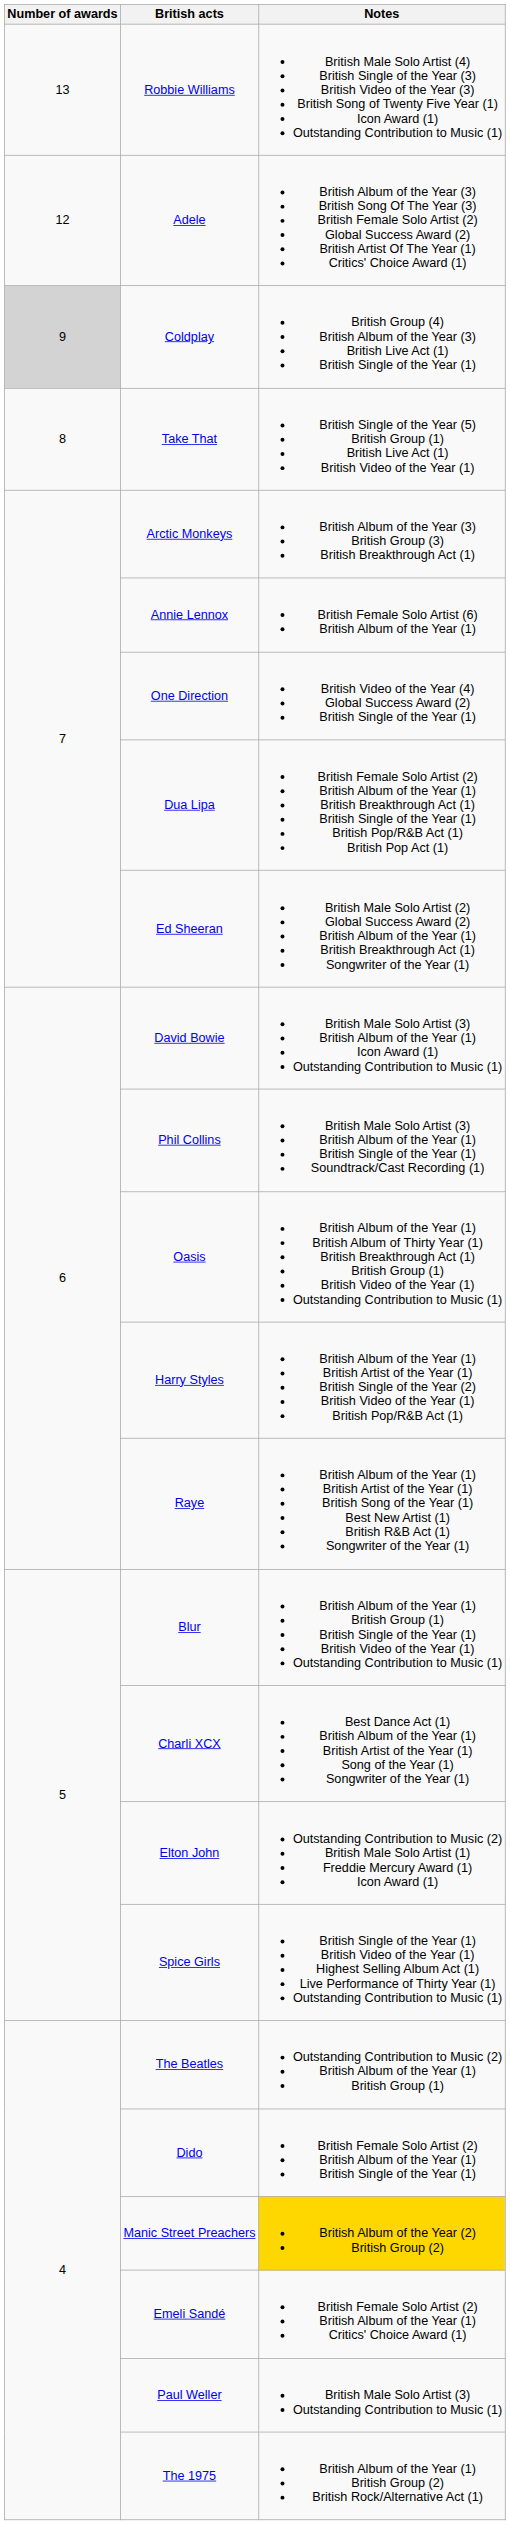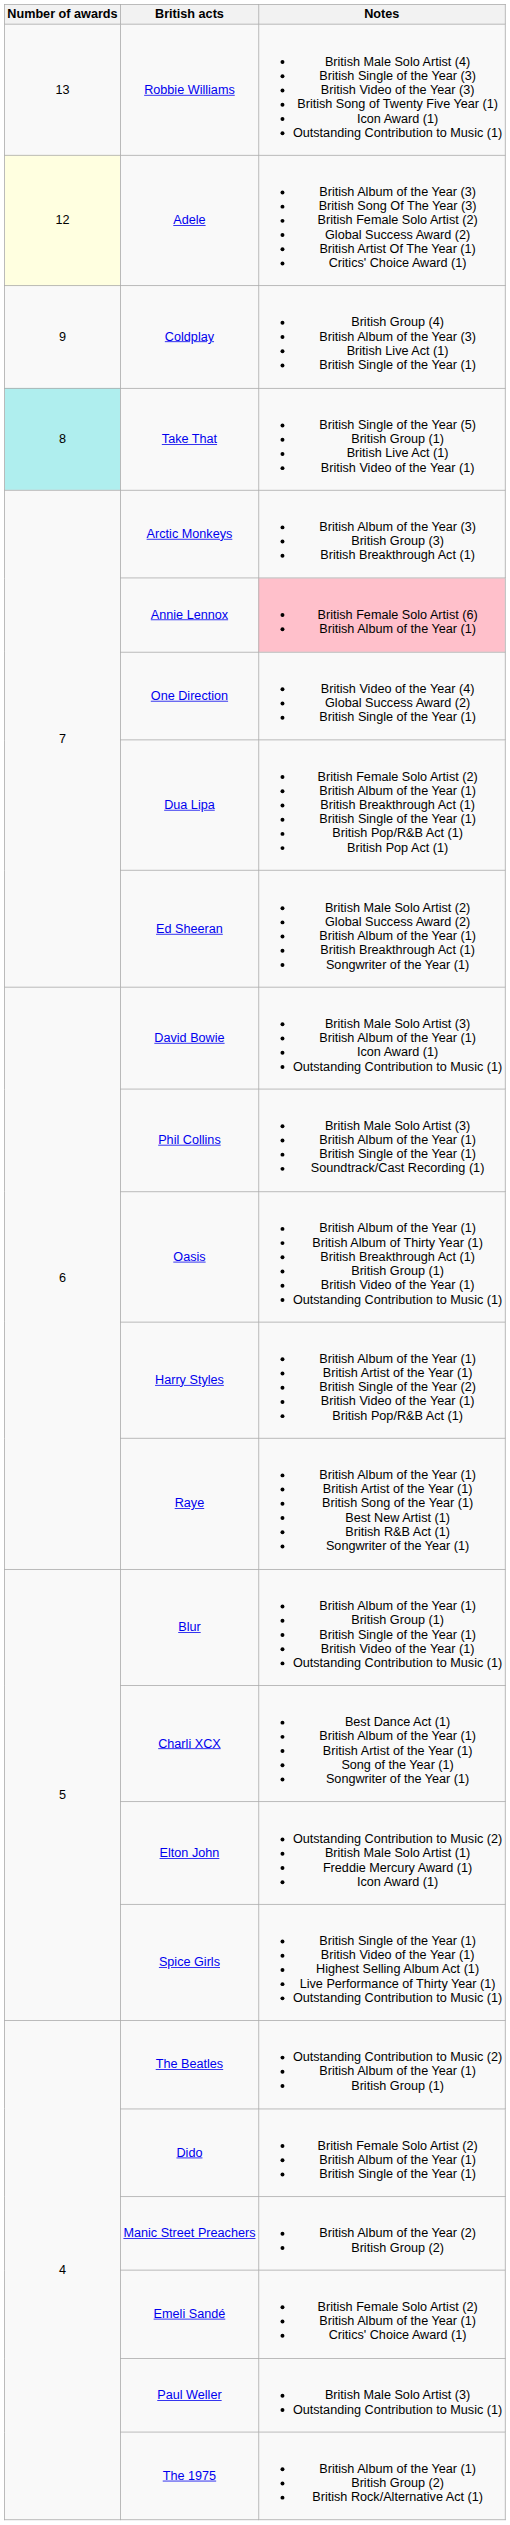Adele | Number of awards: no background -> lightyellow background
Coldplay | Number of awards: lightgrey background -> no background
Take That | Number of awards: no background -> paleturquoise background
Annie Lennox | Notes: no background -> pink background
Manic Street Preachers | Notes: gold background -> no background
